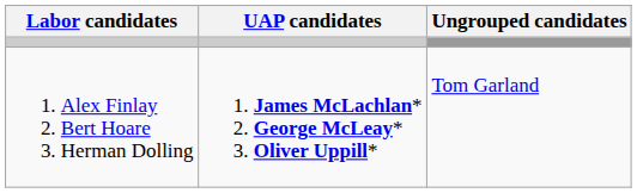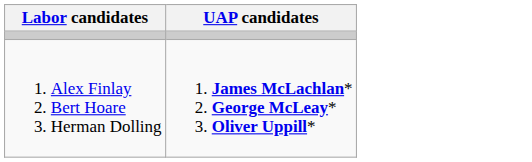- column: Ungrouped candidates | Tom Garland
